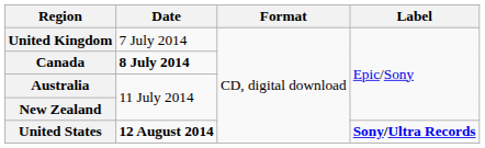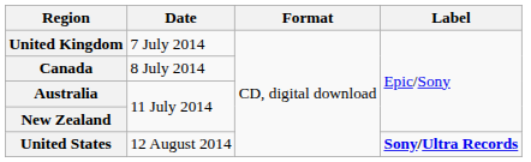Canada | Date: bold -> normal
United States | Date: bold -> normal
